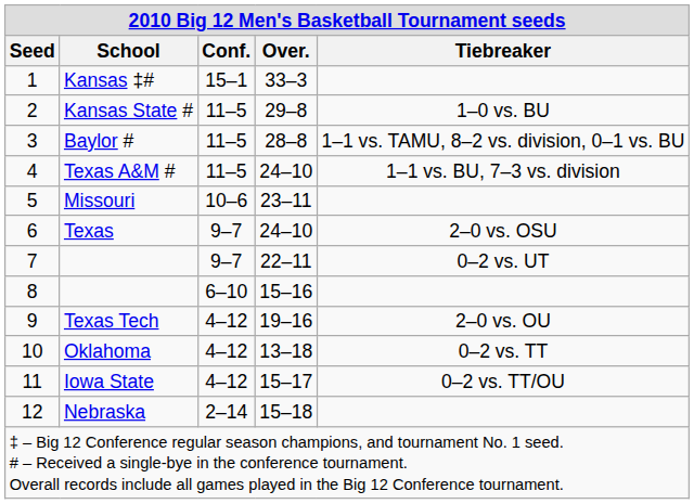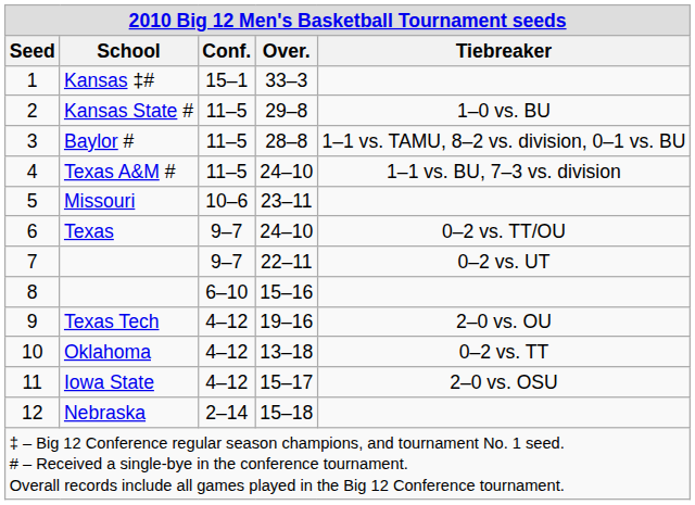Texas | Tiebreaker: 2–0 vs. OSU -> 0–2 vs. TT/OU
Iowa State | Tiebreaker: 0–2 vs. TT/OU -> 2–0 vs. OSU
